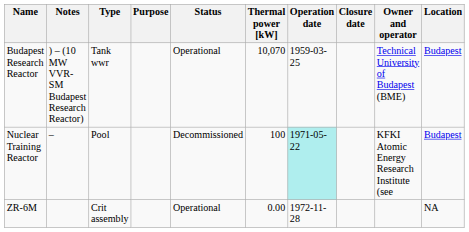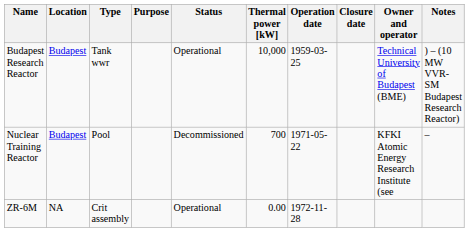columns swapped: Location <-> Notes
Budapest Research Reactor | Thermal power [kW]: 10,070 -> 10,000
Nuclear Training Reactor | Thermal power [kW]: 100 -> 700
Nuclear Training Reactor | Operation date: paleturquoise background -> no background
